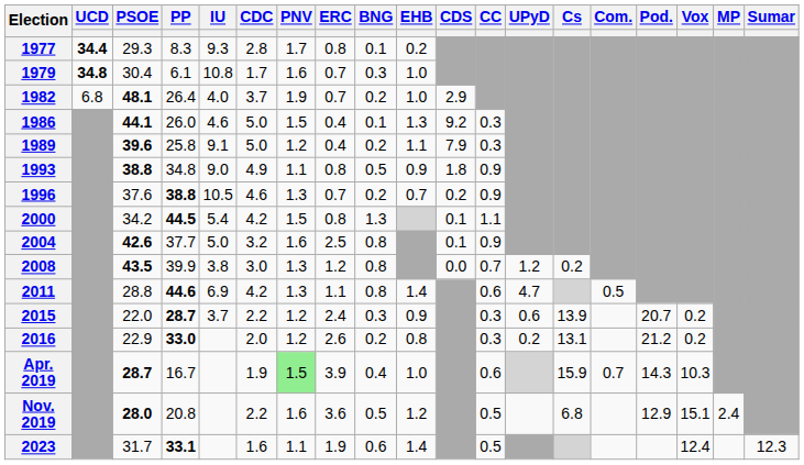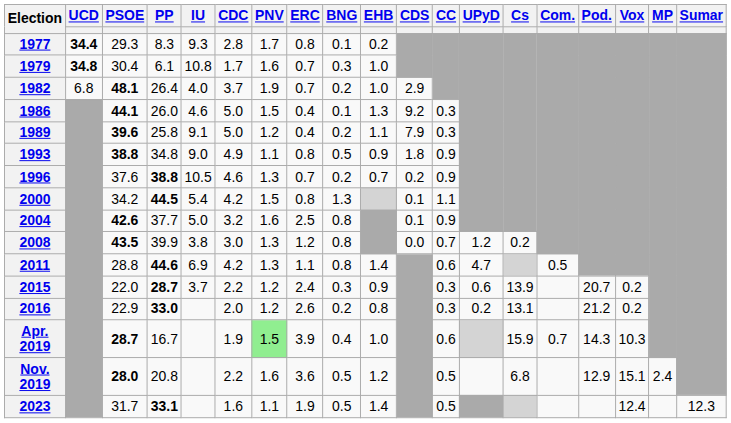2023 | BNG: 0.6 -> 0.5
